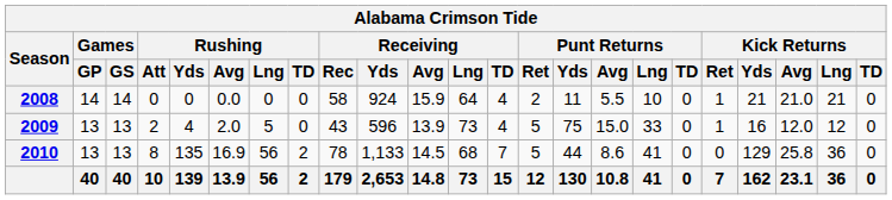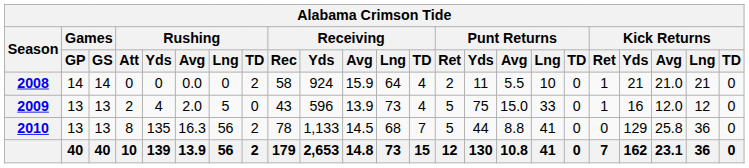2008 | Rushing / TD: 0 -> 2
2010 | Rushing / Avg: 16.9 -> 16.3
2010 | Punt Returns / Avg: 8.6 -> 8.8
